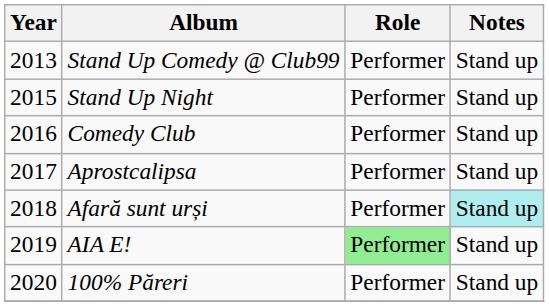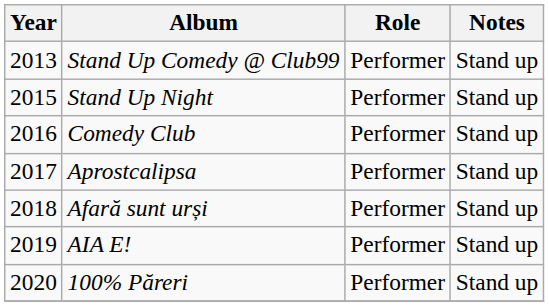Afară sunt urși | Notes: paleturquoise background -> no background
AIA E! | Role: lightgreen background -> no background
